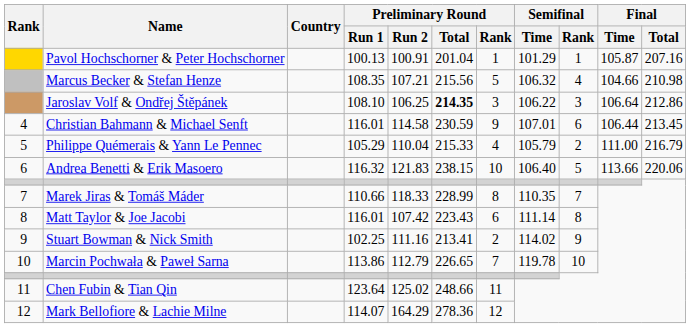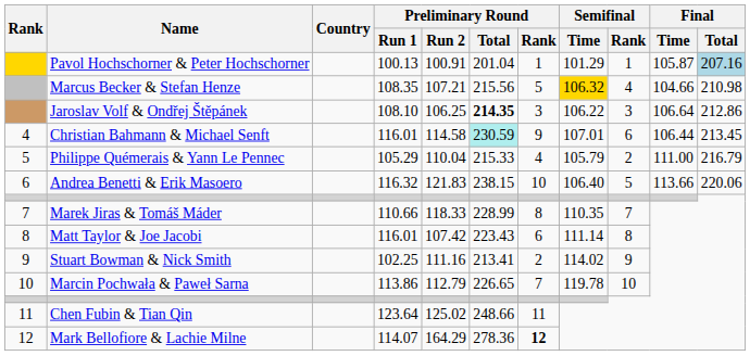Pavol Hochschorner & Peter Hochschorner | Final / Total: no background -> lightblue background
Marcus Becker & Stefan Henze | Semifinal / Time: no background -> gold background
Christian Bahmann & Michael Senft | Preliminary Round / Total: no background -> paleturquoise background
Mark Bellofiore & Lachie Milne | Preliminary Round / Rank: normal -> bold
